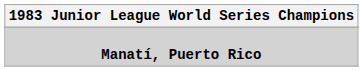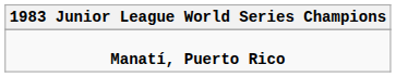row 2 | column 1: lightgrey background -> no background
